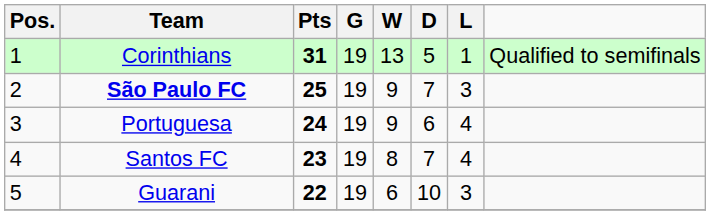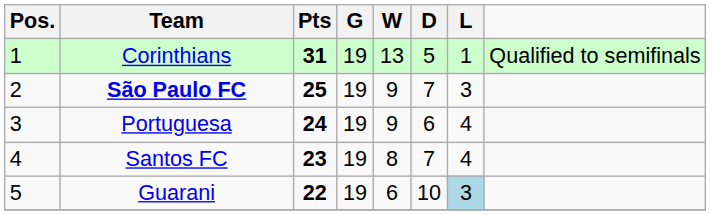Guarani | L: no background -> lightblue background
